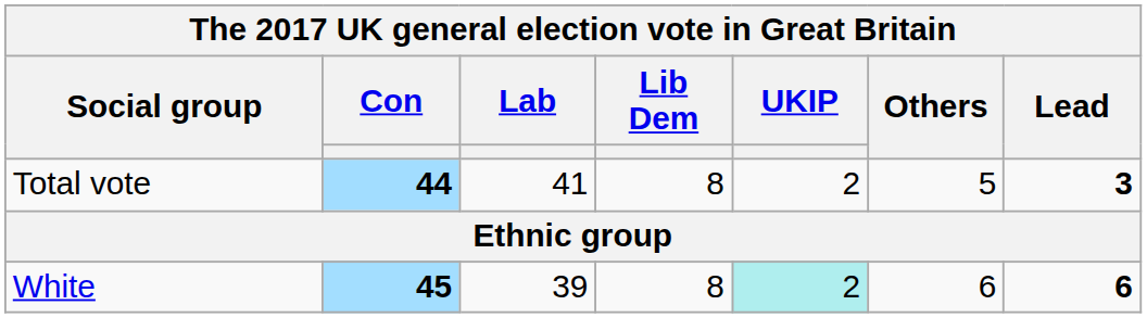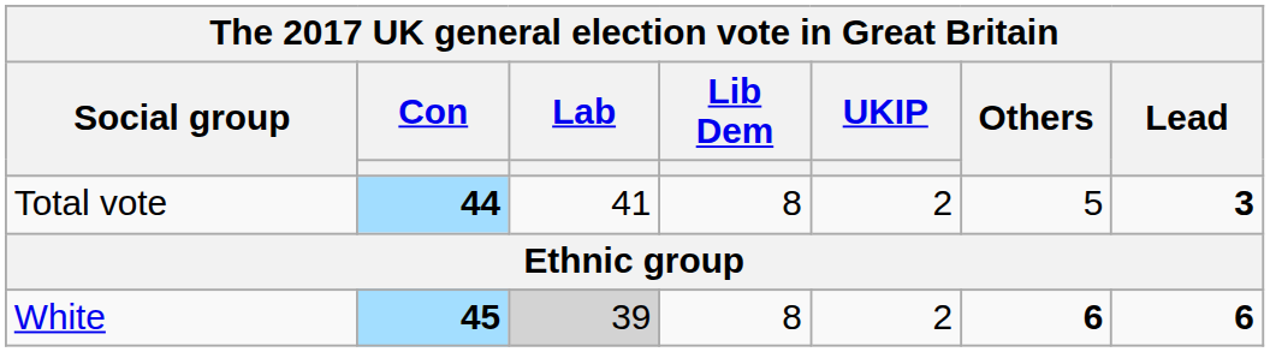White | Lab: no background -> lightgrey background
White | UKIP: paleturquoise background -> no background
White | Others: normal -> bold
